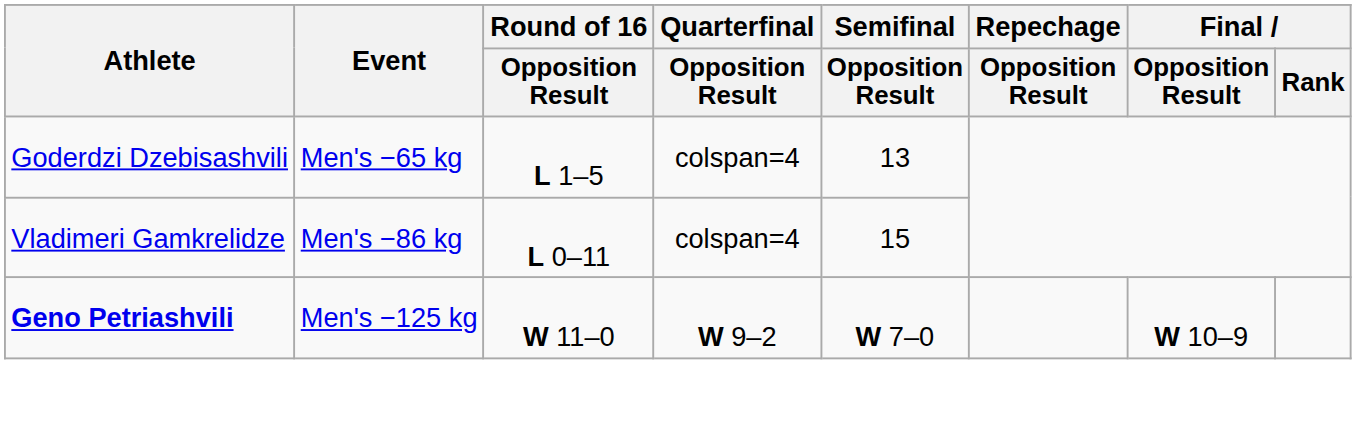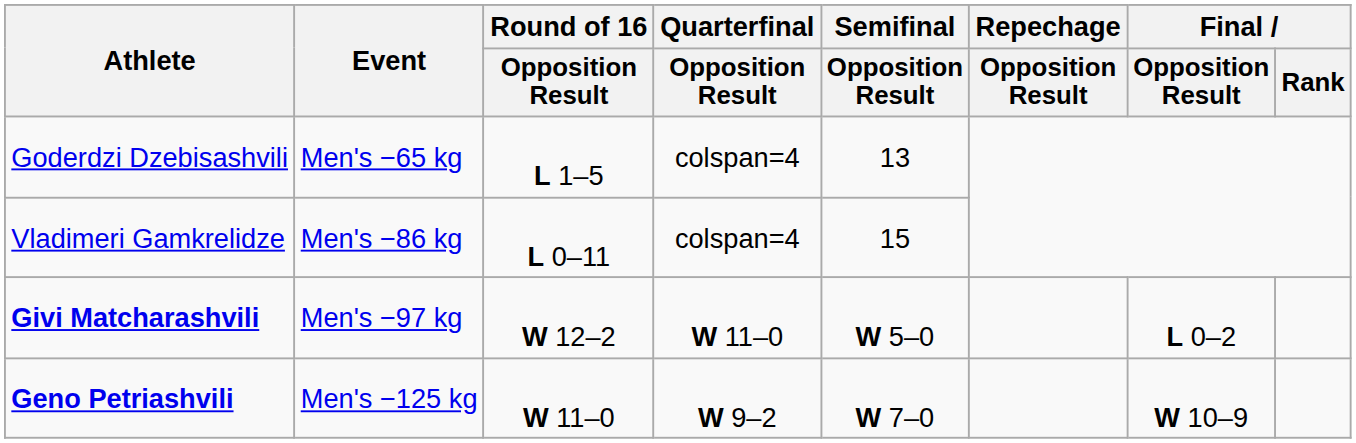+ row: Givi Matcharashvili | Men's −97 kg | W 12–2 | W 11–0 | W 5–0 | L 0–2
